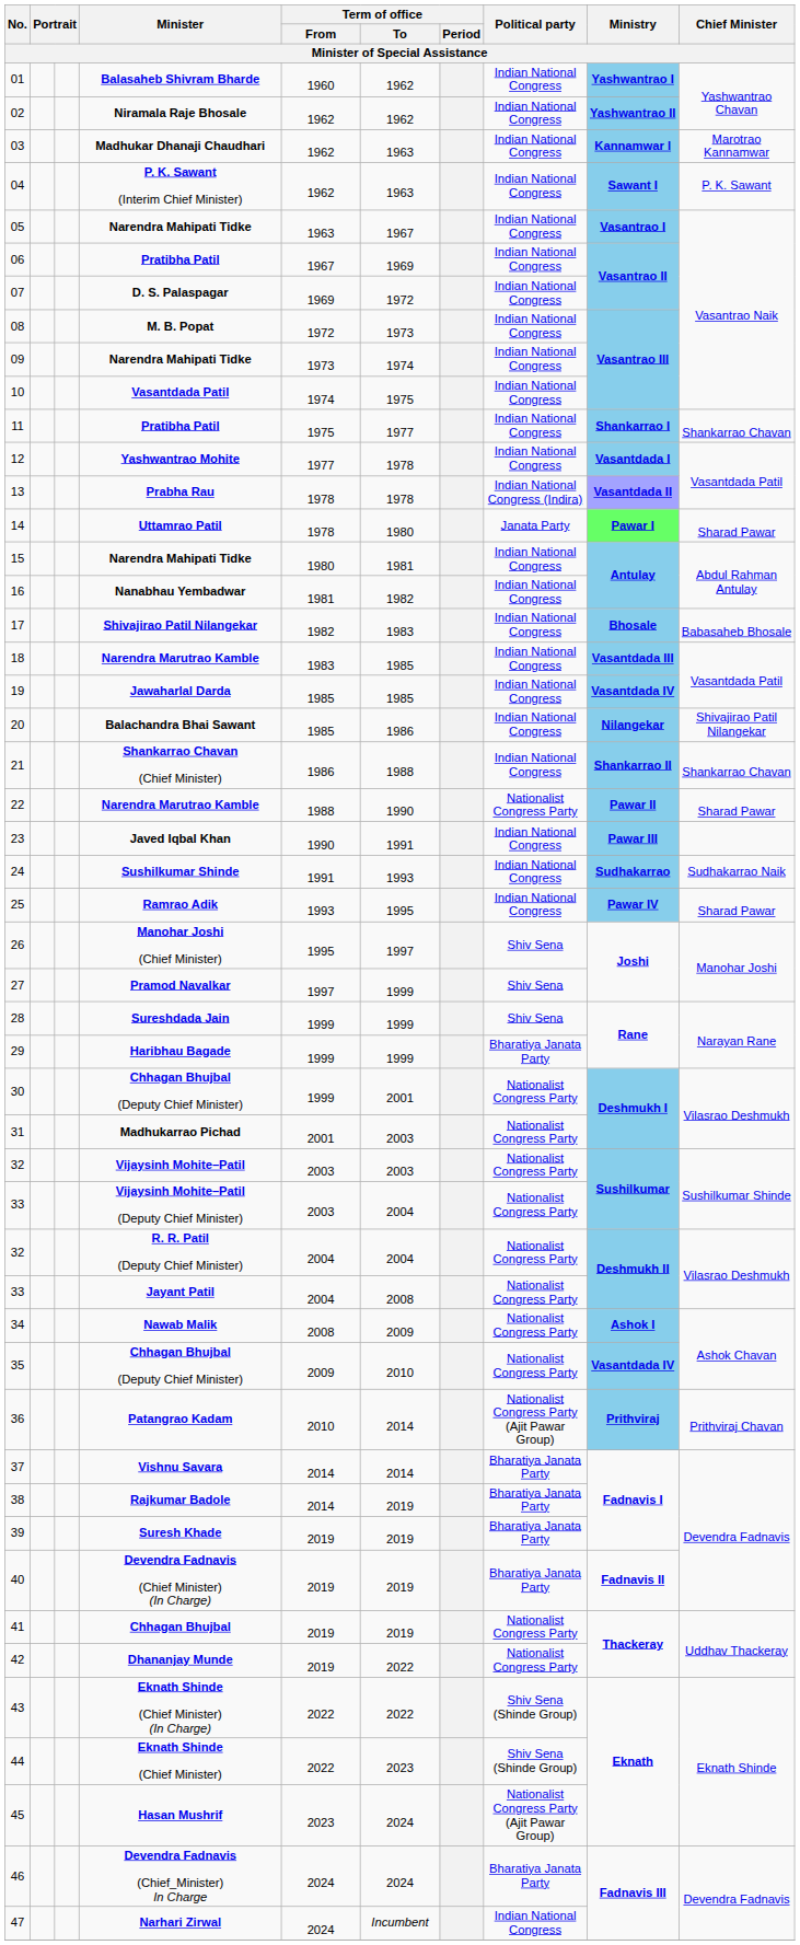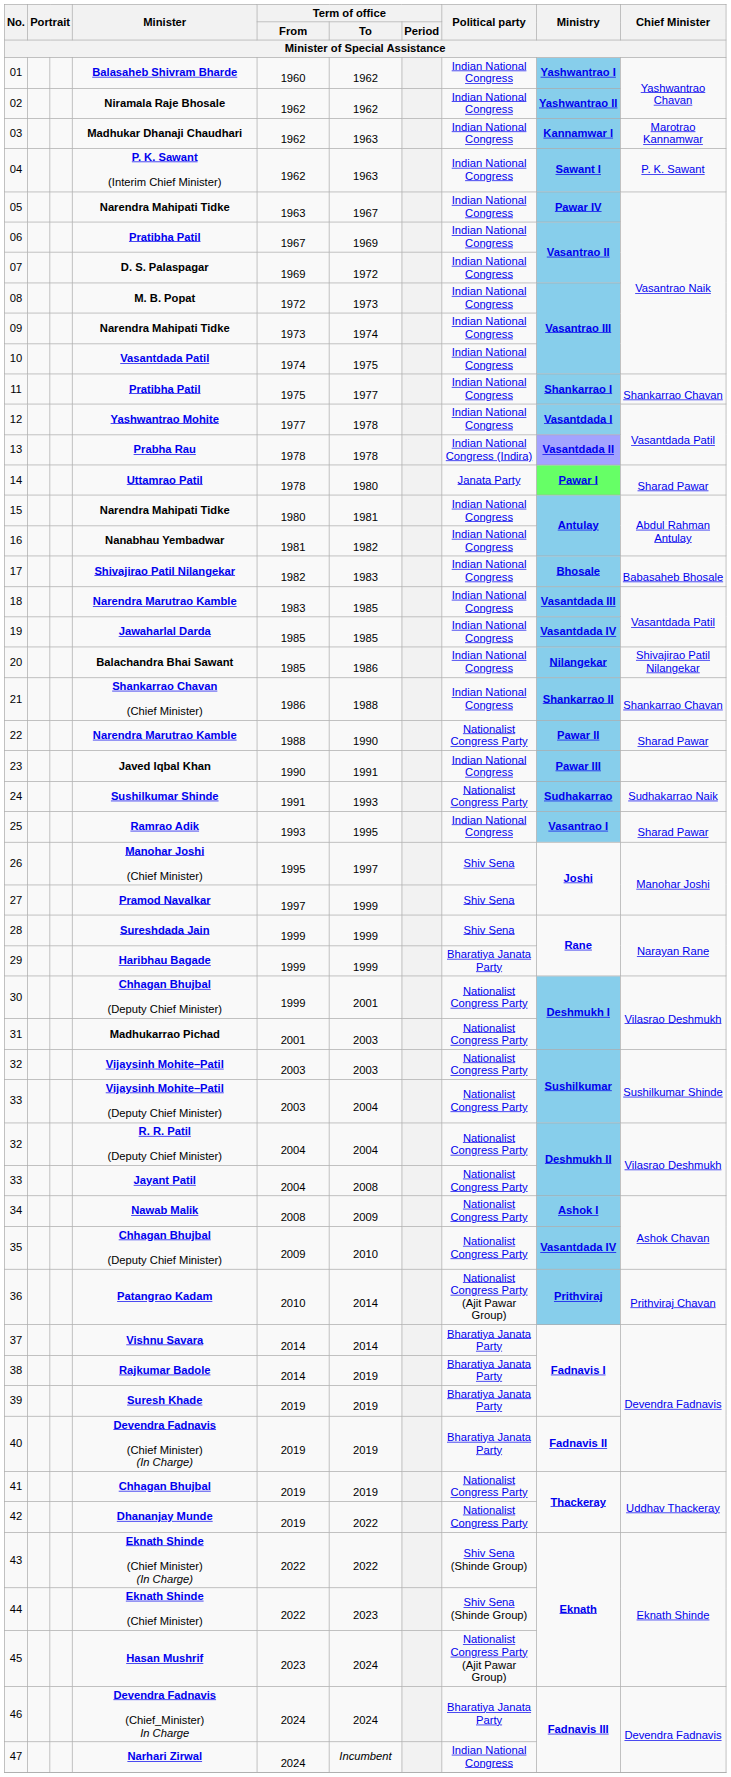05 | Ministry: Vasantrao I -> Pawar IV
24 | Political party: Indian National Congress -> Nationalist Congress Party
25 | Ministry: Pawar IV -> Vasantrao I
